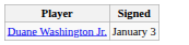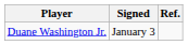+ column: Ref.
